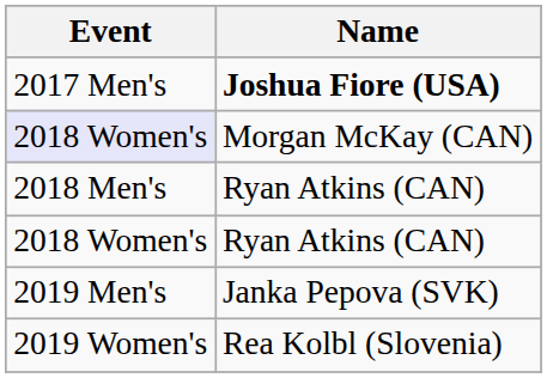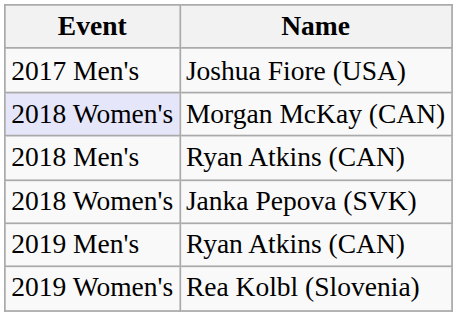row 2 | Name: bold -> normal
row 5 | Name: Ryan Atkins (CAN) -> Janka Pepova (SVK)
row 6 | Name: Janka Pepova (SVK) -> Ryan Atkins (CAN)
